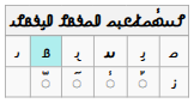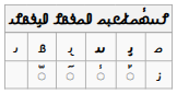𐴢 | column 2: paleturquoise background -> no background
𐴢 | column 5: normal -> bold
